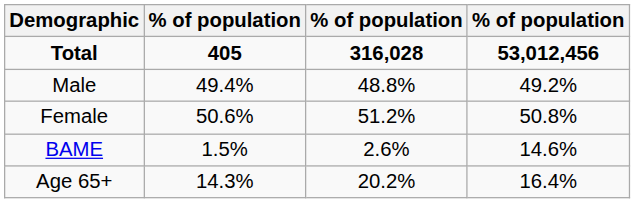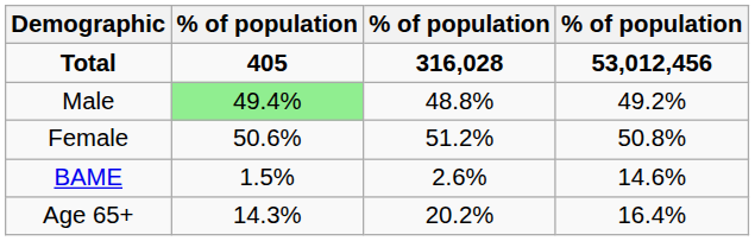Male | column 2: no background -> lightgreen background
